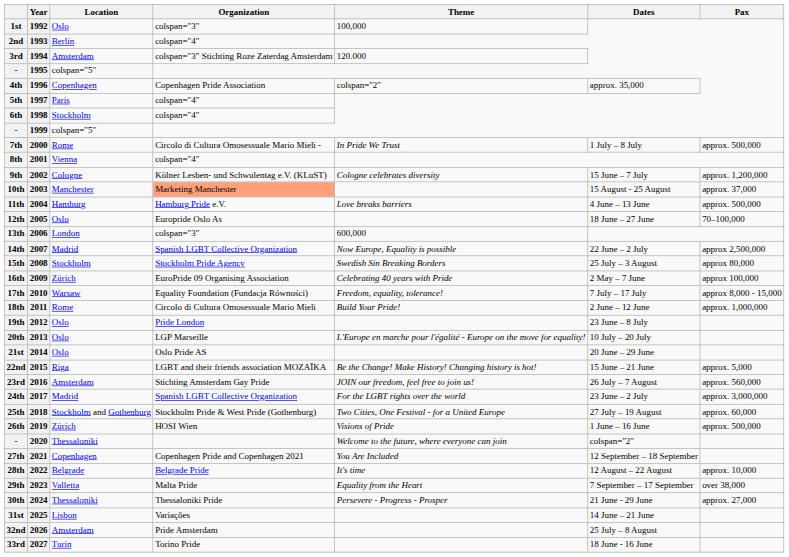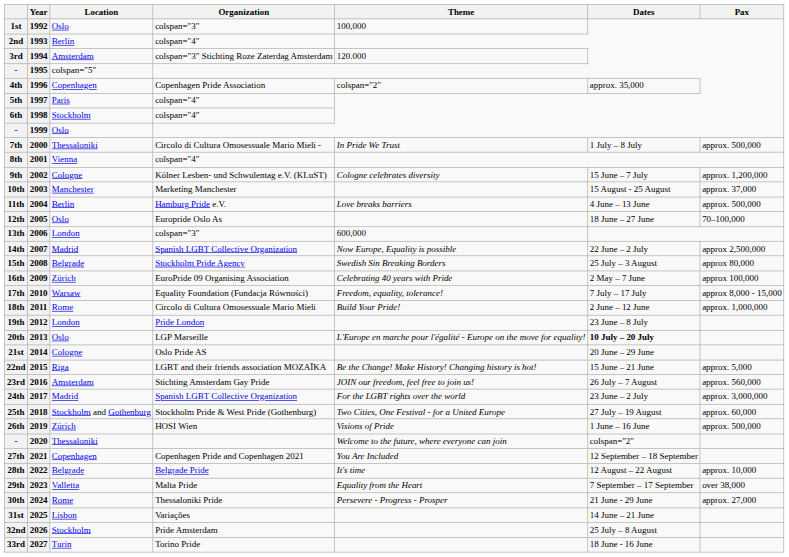- / 1999 | Location: colspan="5" -> Oslo
7th | Location: Rome -> Thessaloniki
10th | Organization: lightsalmon background -> no background
11th | Location: Hamburg -> Berlin
15th | Location: Stockholm -> Belgrade
19th | Location: Oslo -> London
20th | Dates: normal -> bold
21st | Location: Oslo -> Cologne
30th | Location: Thessaloniki -> Rome
32nd | Location: Amsterdam -> Stockholm
